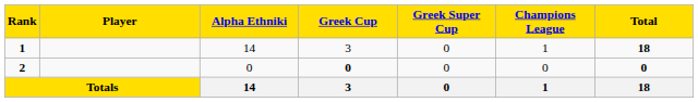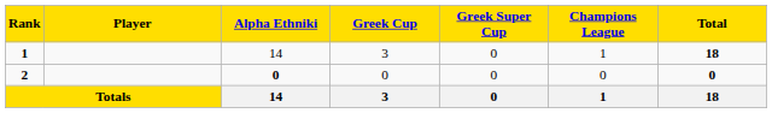2 | Alpha Ethniki: normal -> bold
2 | Greek Cup: bold -> normal
